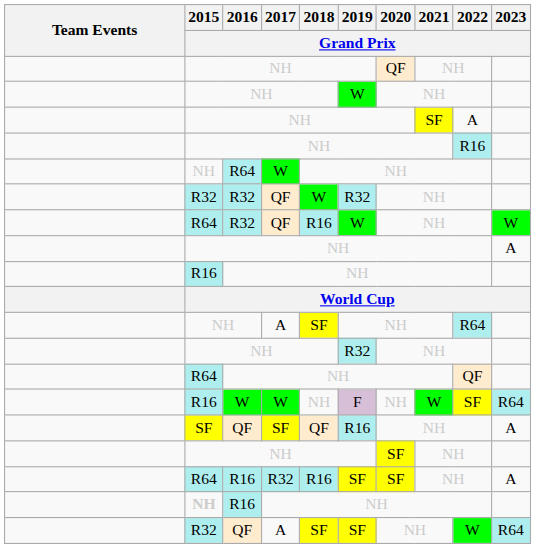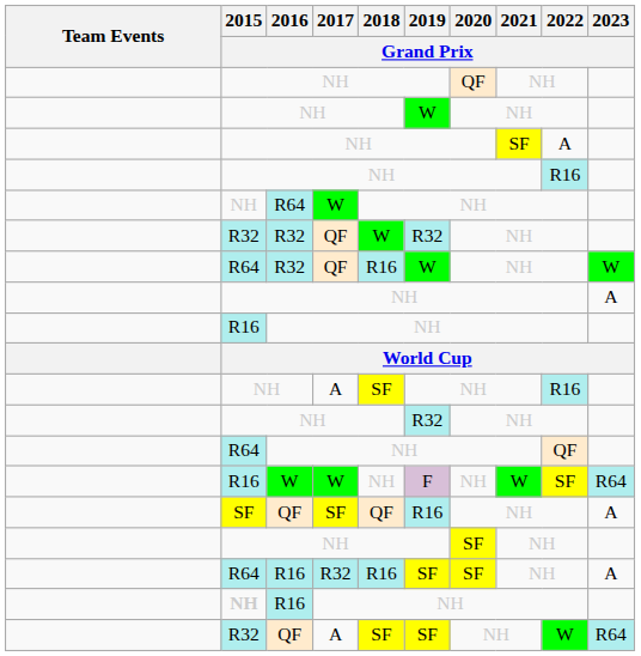row 13 | 2022 / Grand Prix: R64 -> R16
